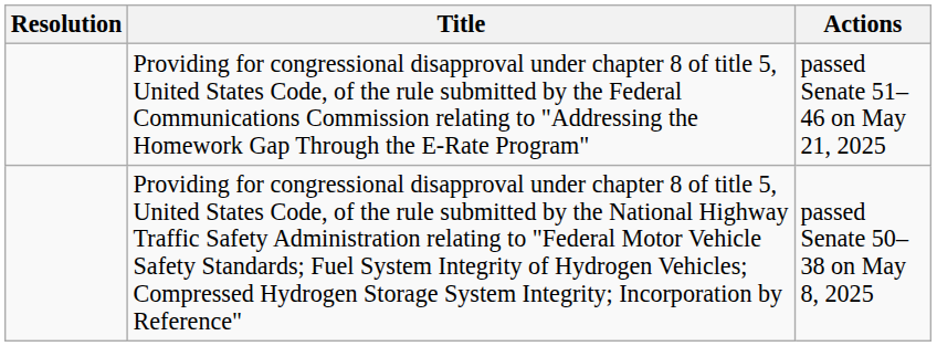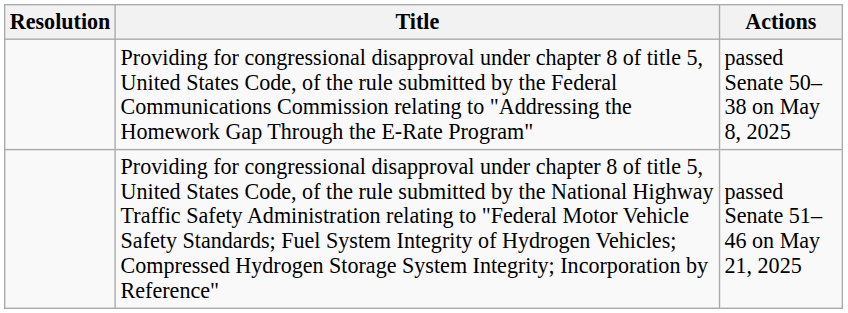row 2 | Actions: passed Senate 51–46 on May 21, 2025 -> passed Senate 50–38 on May 8, 2025
row 3 | Actions: passed Senate 50–38 on May 8, 2025 -> passed Senate 51–46 on May 21, 2025
